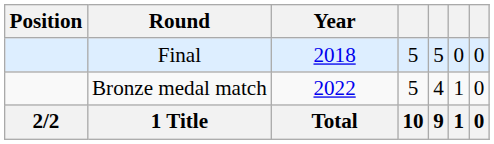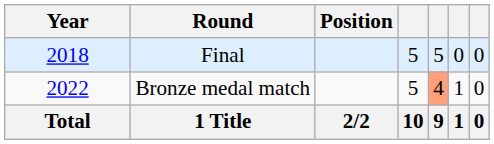columns swapped: Year <-> Position
Bronze medal match | column 5: no background -> lightsalmon background
